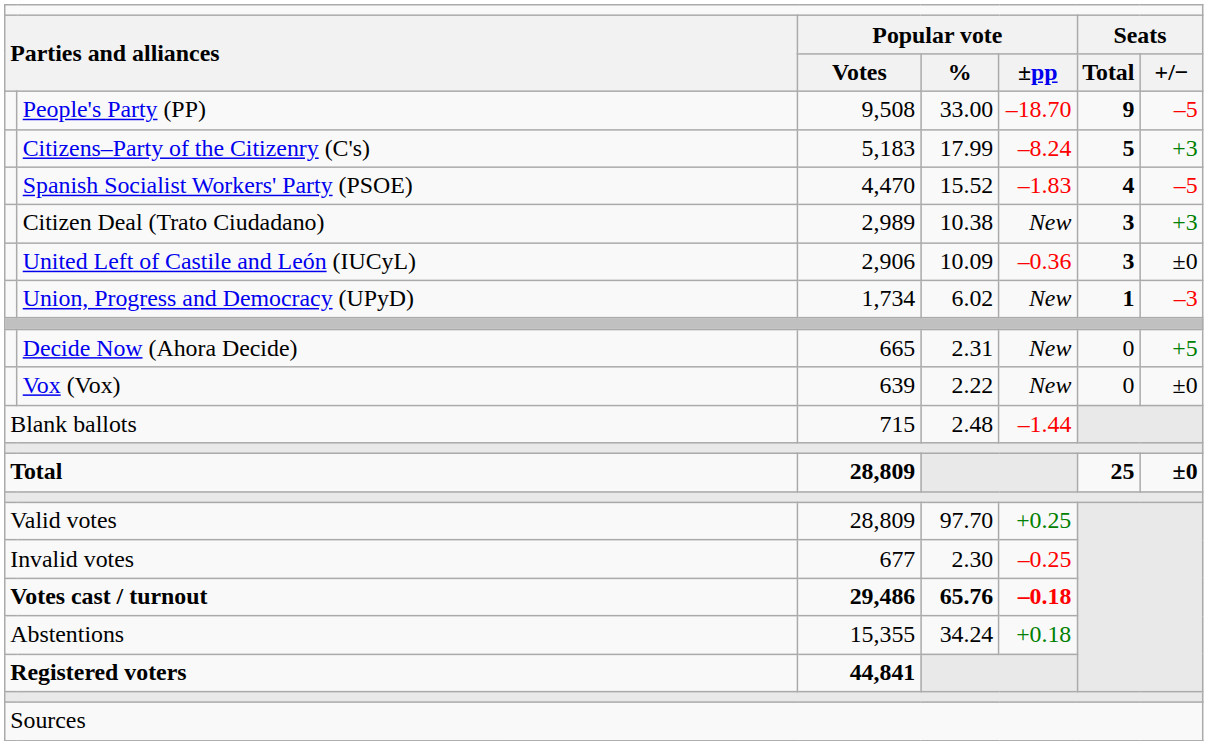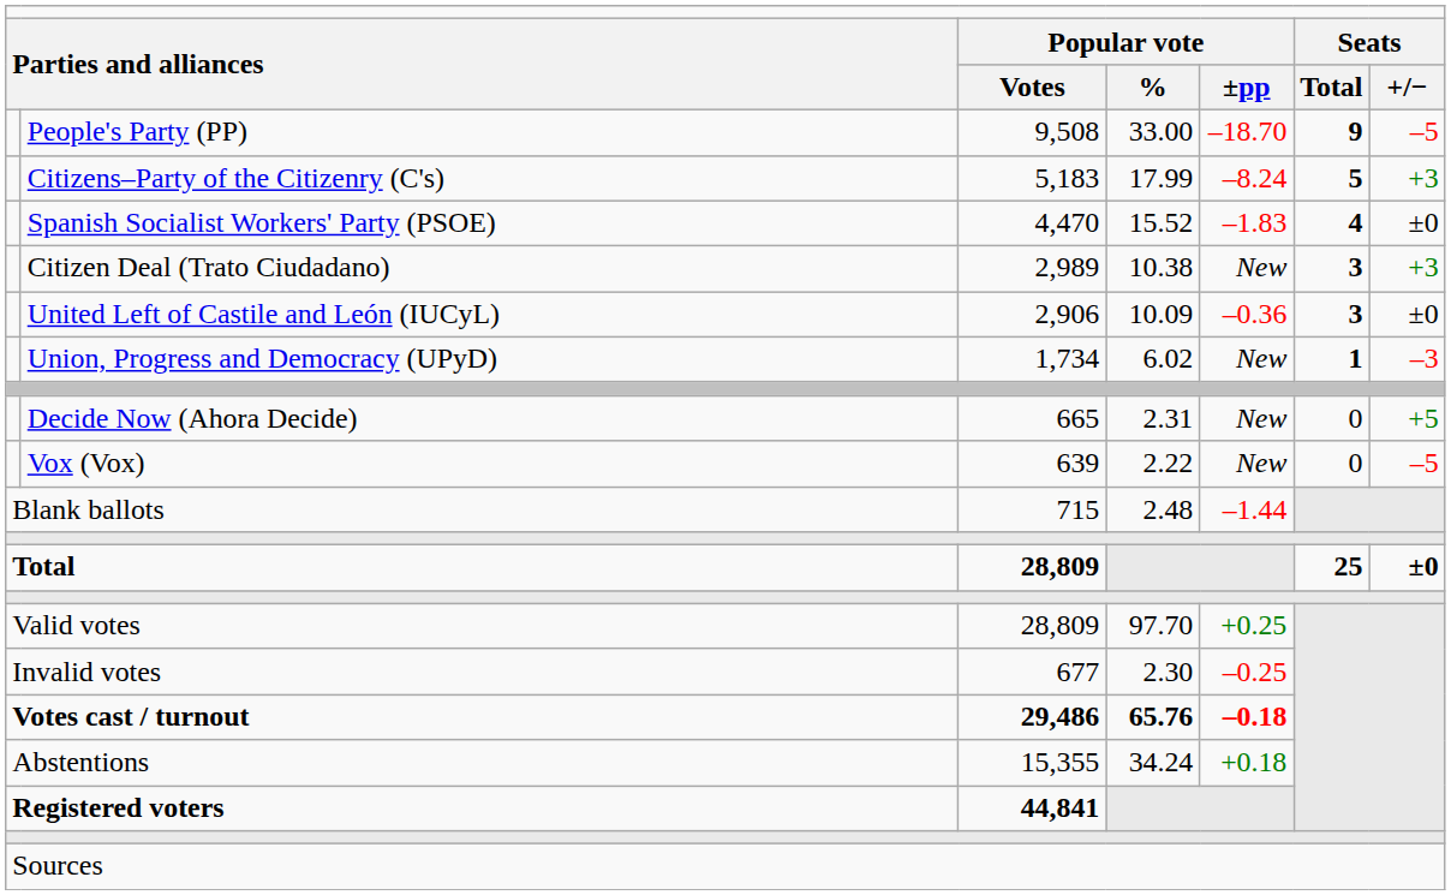Spanish Socialist Workers' Party (PSOE) | column 7: –5 -> ±0
Vox (Vox) | column 7: ±0 -> –5
